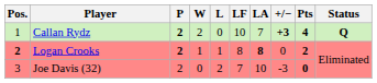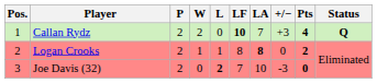Callan Rydz | P: bold -> normal
Callan Rydz | LF: normal -> bold
Callan Rydz | +/−: bold -> normal
Logan Crooks | Pos.: bold -> normal
Logan Crooks | P: bold -> normal
Joe Davis (32) | L: normal -> bold
